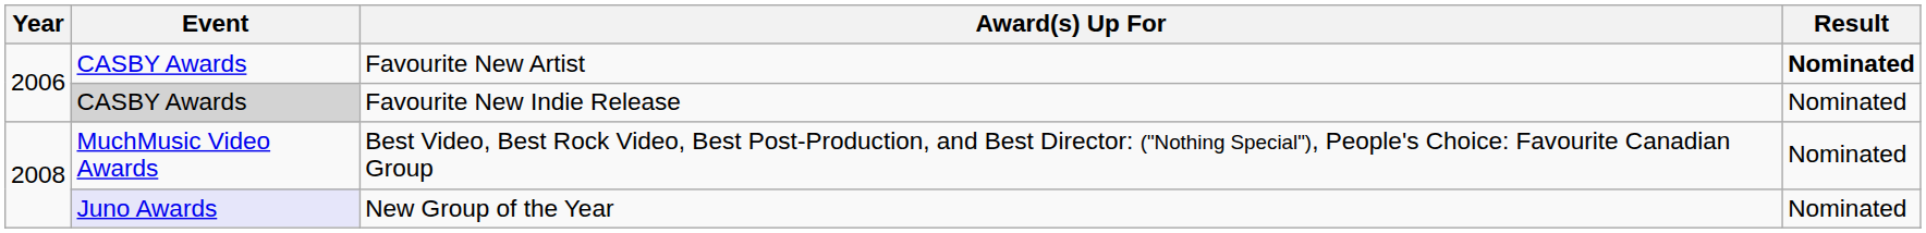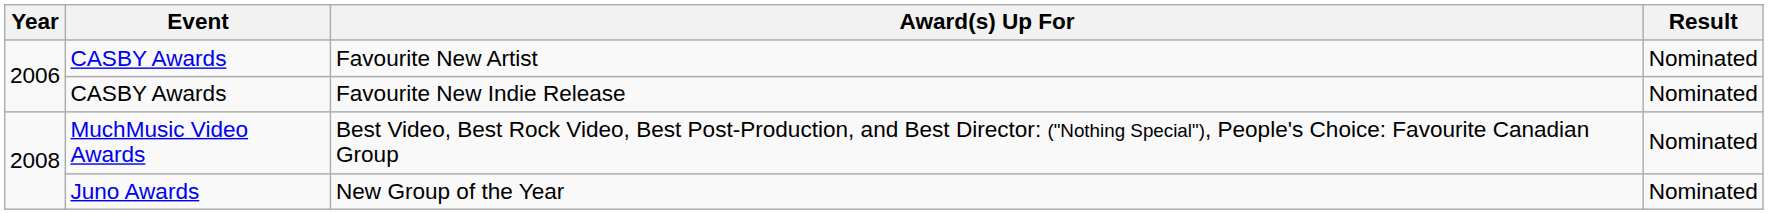Favourite New Artist | Result: bold -> normal
Favourite New Indie Release | Event: lightgrey background -> no background
New Group of the Year | Event: lavender background -> no background
